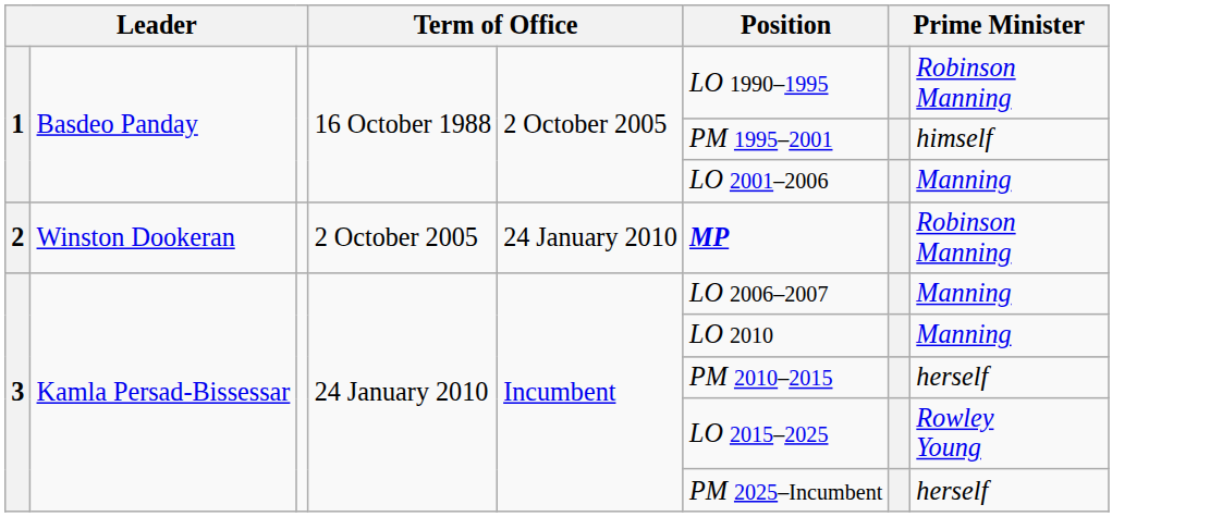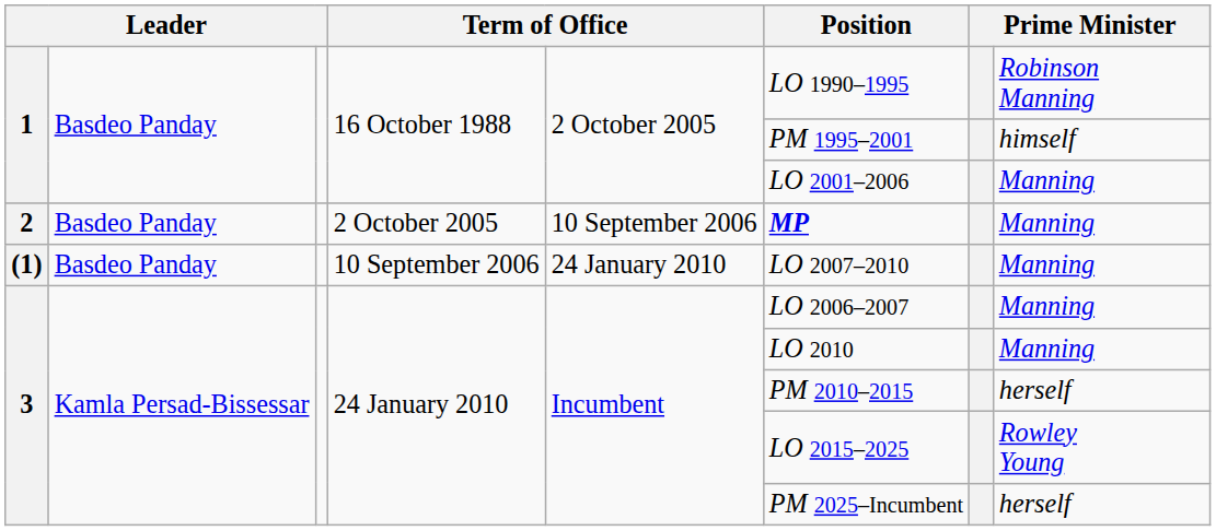2 | column 2: Winston Dookeran -> Basdeo Panday
2 | column 5: 24 January 2010 -> 10 September 2006
2 | column 8: Robinson Manning -> Manning
+ row: (1) | Basdeo Panday | 10 September 2006 | 24 January 2010 | LO 2007–2010 | Manning
